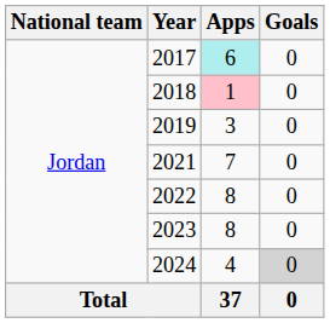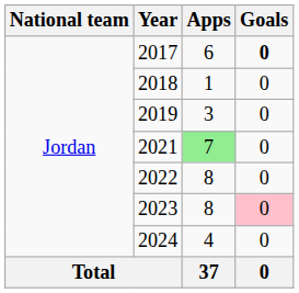2017 | Apps: paleturquoise background -> no background
2017 | Goals: normal -> bold
2018 | Apps: pink background -> no background
2021 | Apps: no background -> lightgreen background
2023 | Goals: no background -> pink background
2024 | Goals: lightgrey background -> no background
